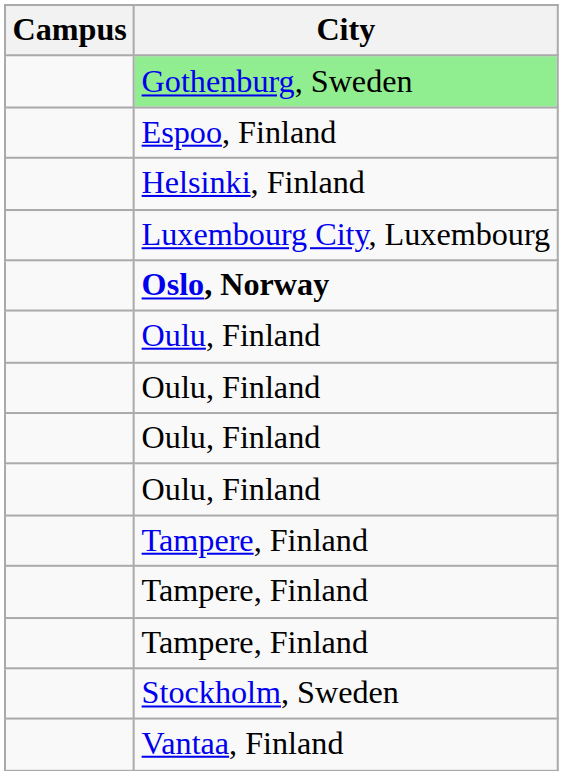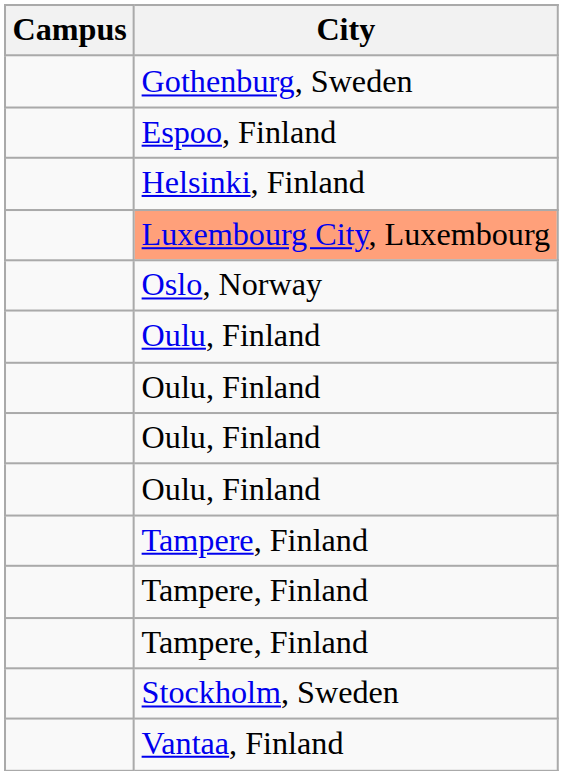row 2 | City: lightgreen background -> no background
row 5 | City: no background -> lightsalmon background
row 6 | City: bold -> normal
